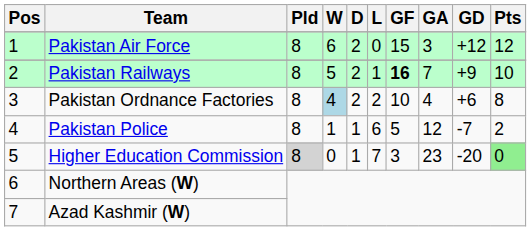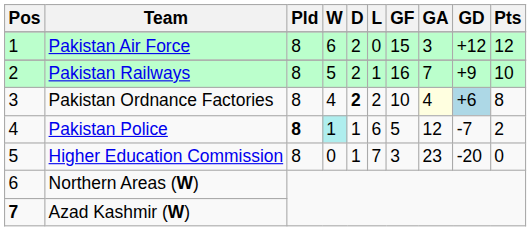Pakistan Railways | GF: bold -> normal
Pakistan Ordnance Factories | W: lightblue background -> no background
Pakistan Ordnance Factories | D: normal -> bold
Pakistan Ordnance Factories | GA: no background -> lightyellow background
Pakistan Ordnance Factories | GD: no background -> lightblue background
Pakistan Police | Pld: normal -> bold
Pakistan Police | W: no background -> paleturquoise background
Higher Education Commission | Pld: lightgrey background -> no background
Higher Education Commission | Pts: lightgreen background -> no background
Azad Kashmir (W) | Pos: normal -> bold
